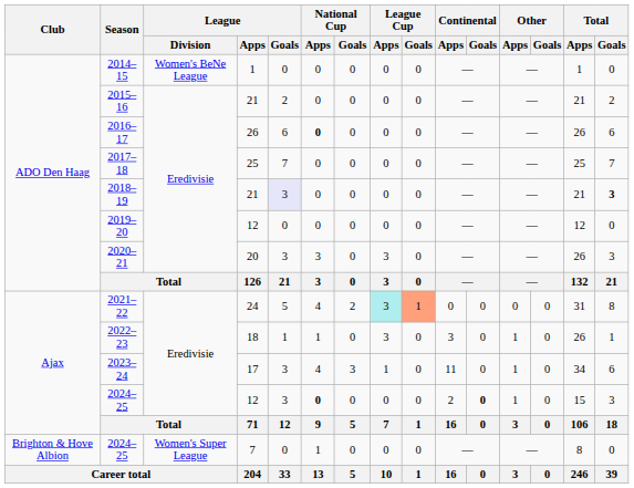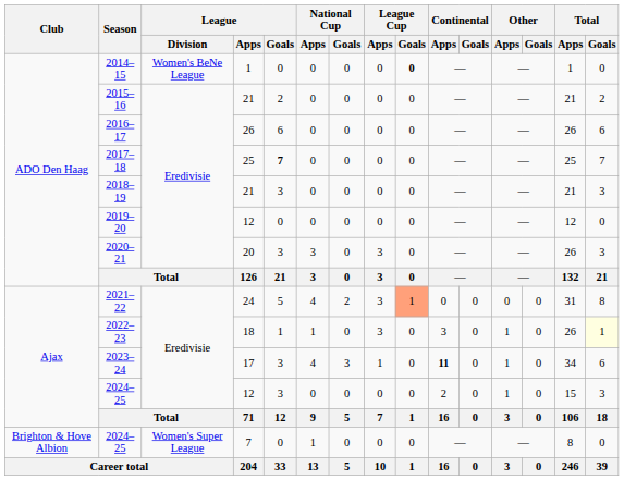2014–15 | League Cup / Goals: normal -> bold
2016–17 | National Cup / Apps: bold -> normal
2017–18 | League / Goals: normal -> bold
2018–19 | League / Goals: lavender background -> no background
2018–19 | Total / Goals: bold -> normal
2021–22 | League Cup / Apps: paleturquoise background -> no background
2022–23 | Total / Goals: no background -> lightyellow background
2023–24 | Continental / Apps: normal -> bold
2024–25 / 12 | National Cup / Apps: bold -> normal
2024–25 / 12 | Continental / Goals: bold -> normal
